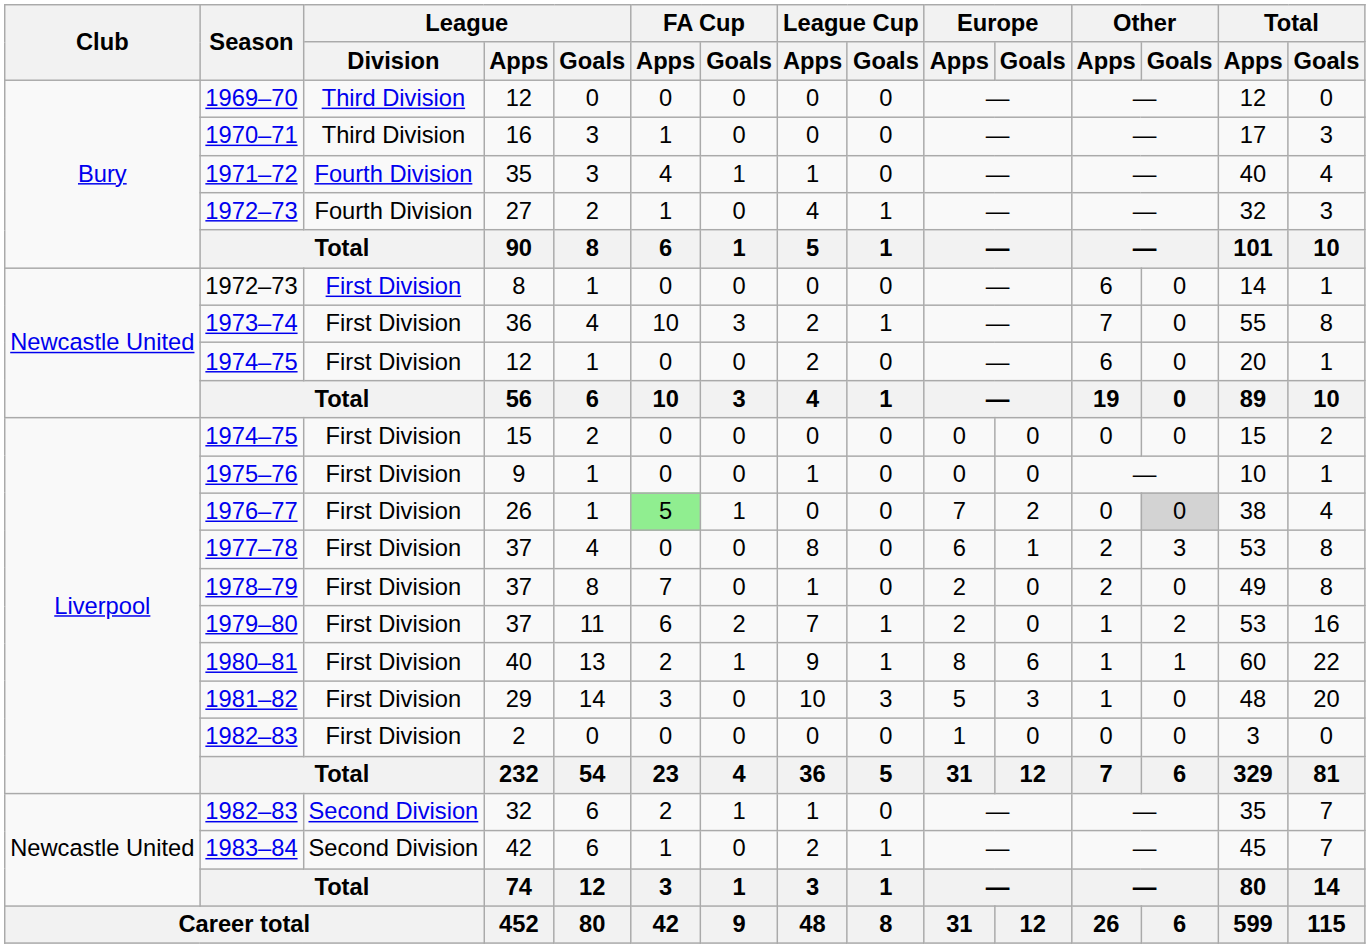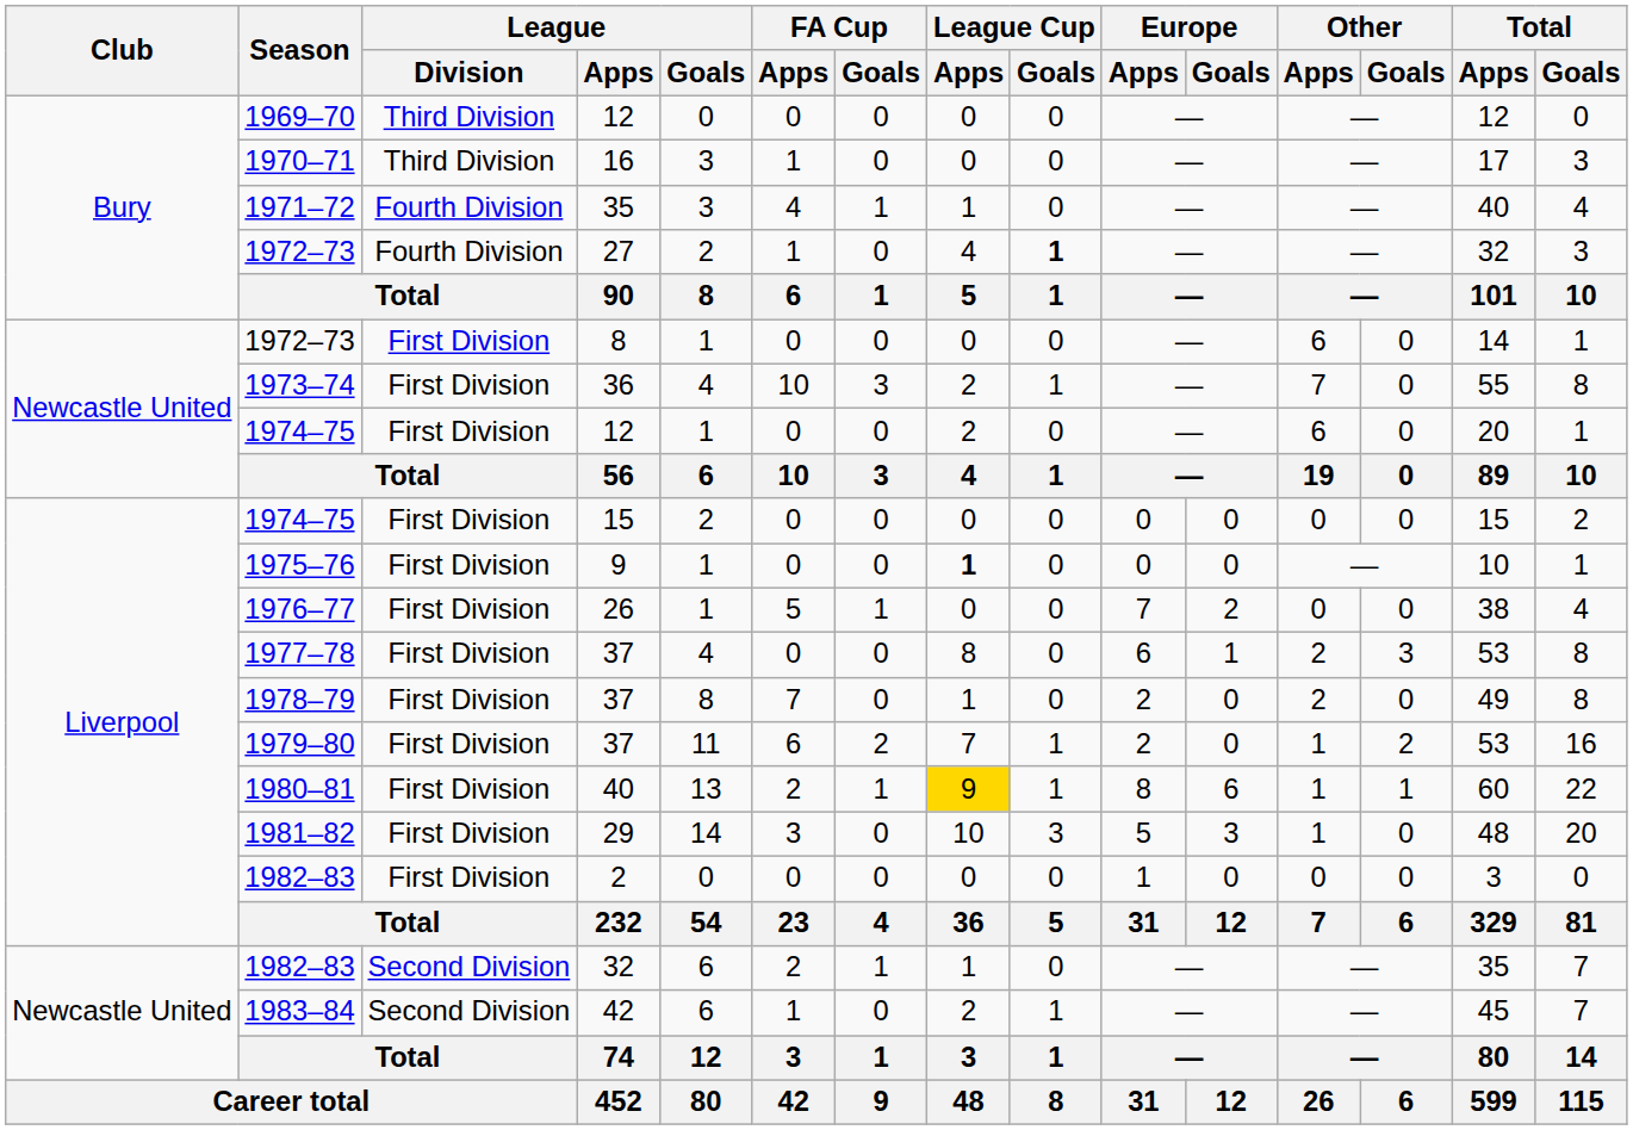1972–73 / 27 | League Cup / Goals: normal -> bold
1975–76 | League Cup / Apps: normal -> bold
1976–77 | FA Cup / Apps: lightgreen background -> no background
1976–77 | Other / Goals: lightgrey background -> no background
1980–81 | League Cup / Apps: no background -> gold background
